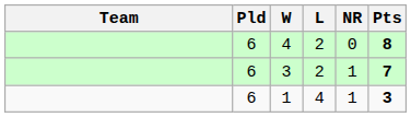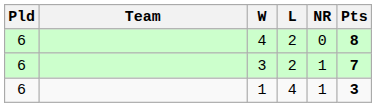columns swapped: Team <-> Pld
